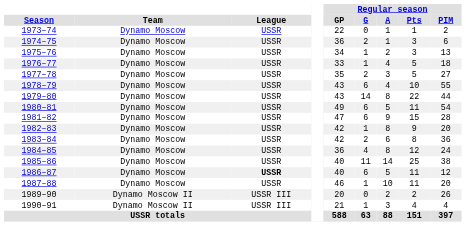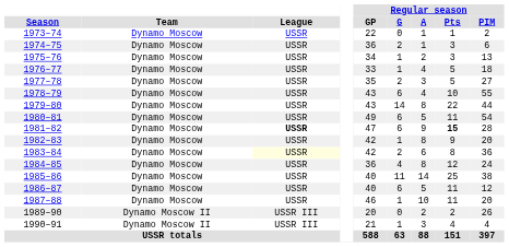1981–82 | League: normal -> bold
1981–82 | Regular season / Pts: normal -> bold
1983–84 | League: no background -> lightyellow background
1986–87 | League: bold -> normal
